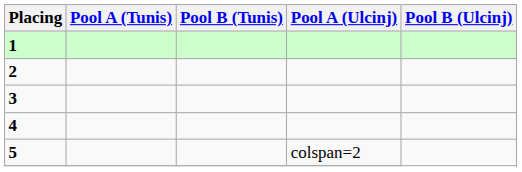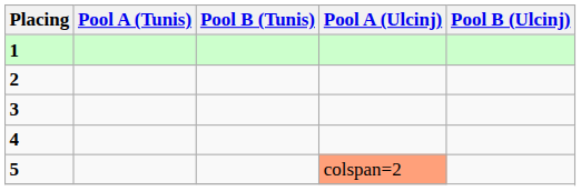5 | Pool A (Ulcinj): no background -> lightsalmon background
